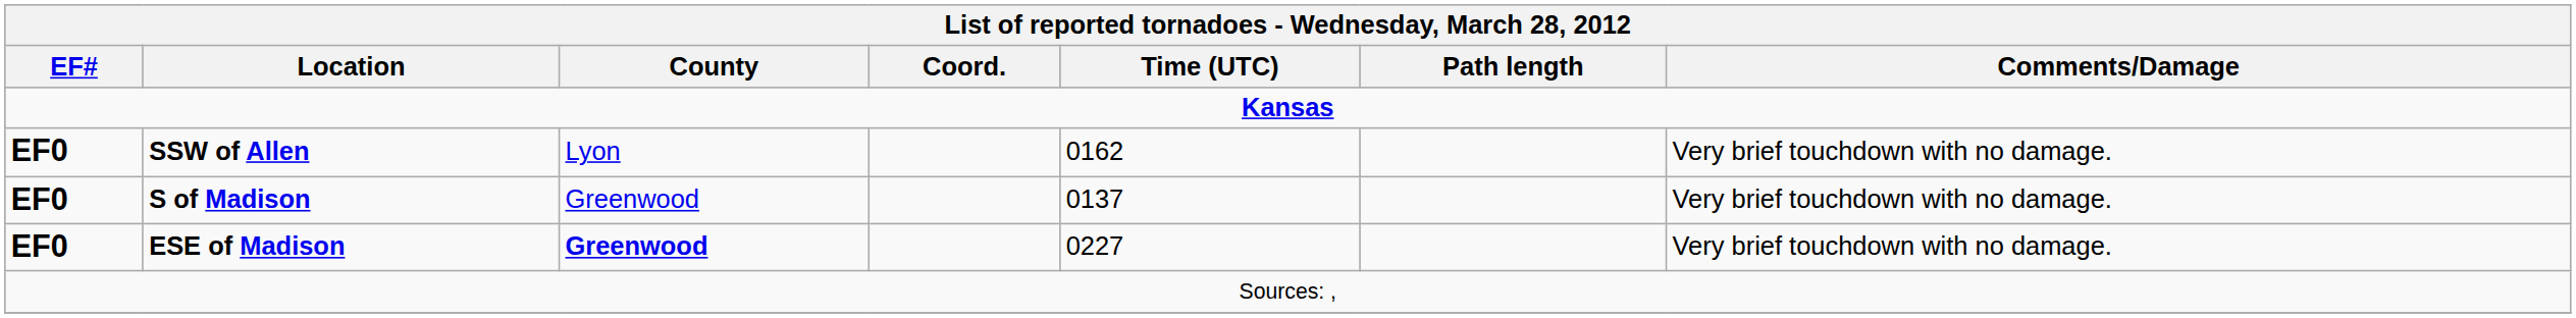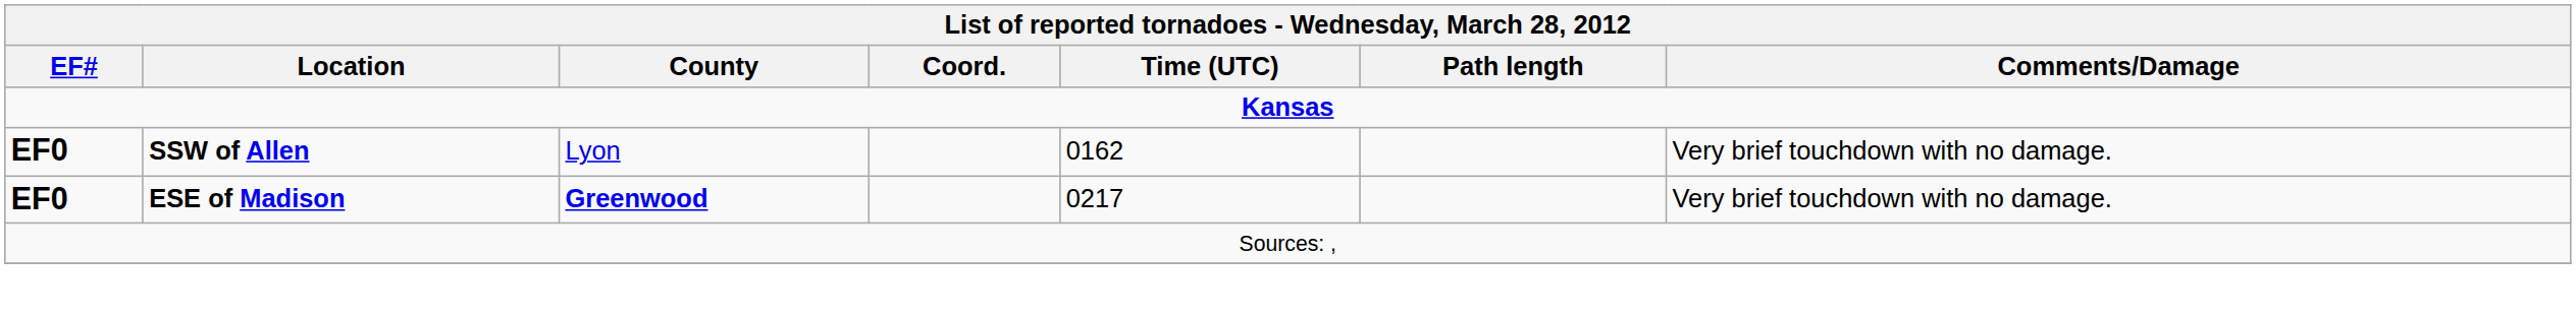- row: EF0 | S of Madison | Greenwood | 0137 | Very brief touchdown with no damage.
ESE of Madison | Time (UTC): 0227 -> 0217
